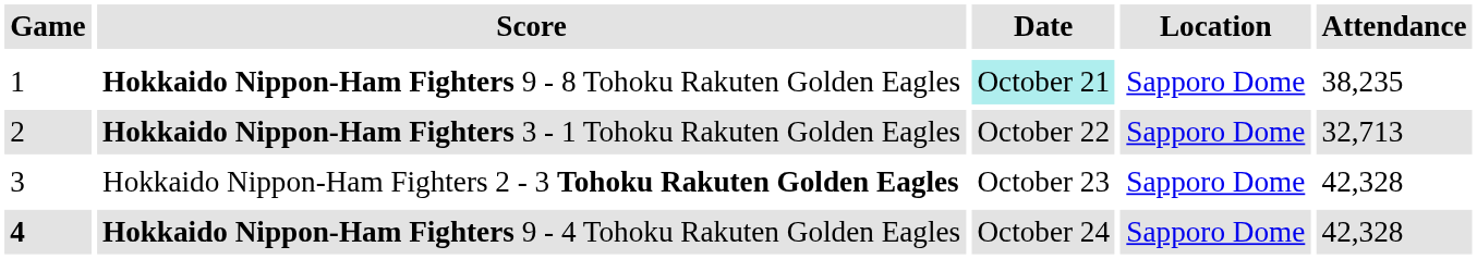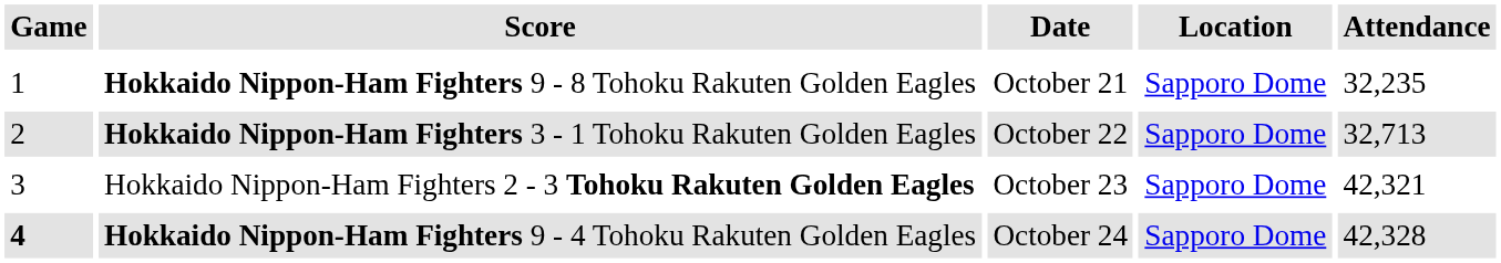row 2 | Date: paleturquoise background -> no background
row 2 | Attendance: 38,235 -> 32,235
row 4 | Attendance: 42,328 -> 42,321
